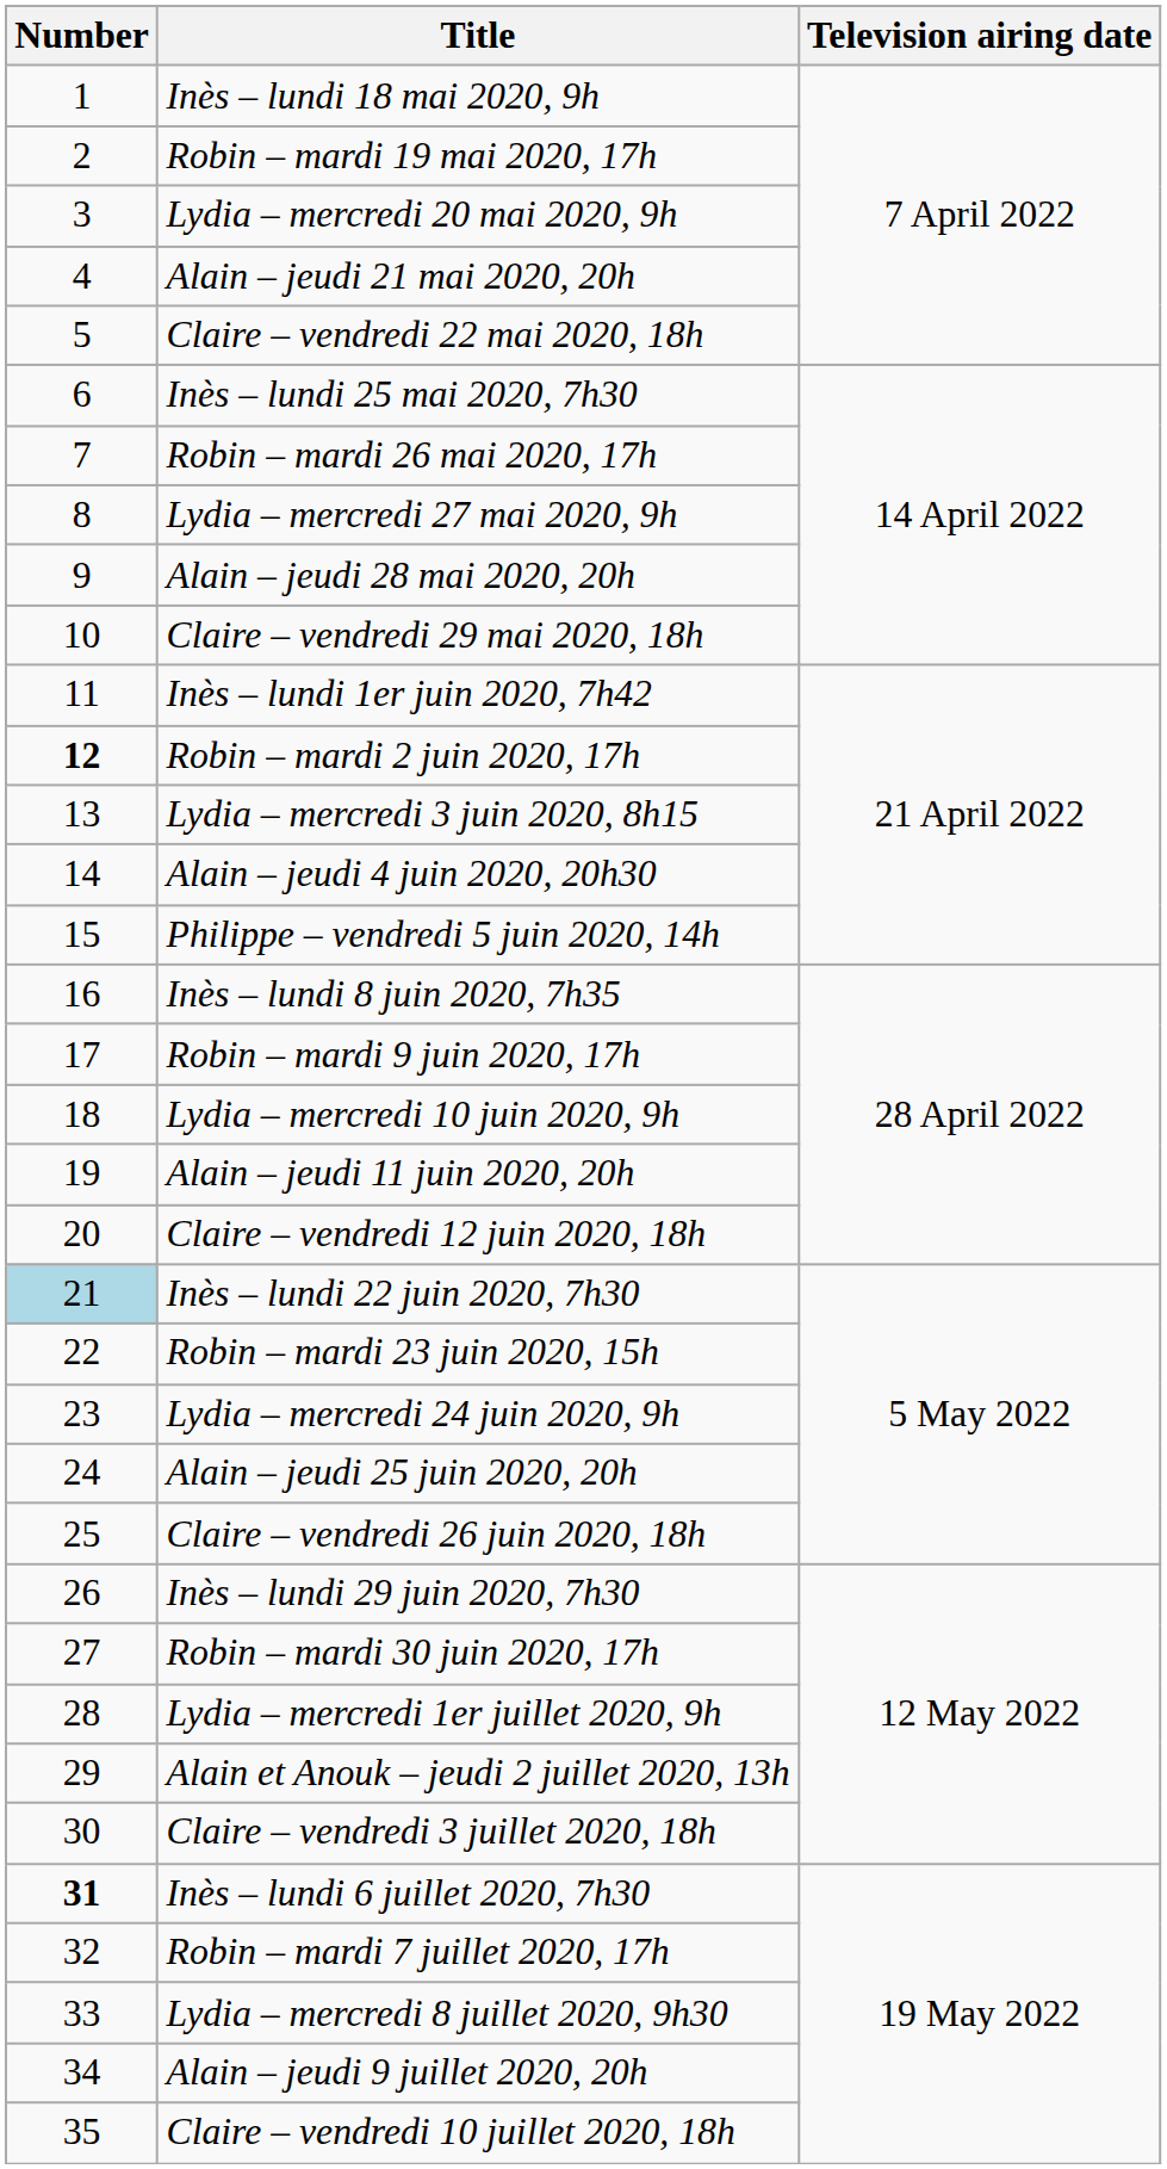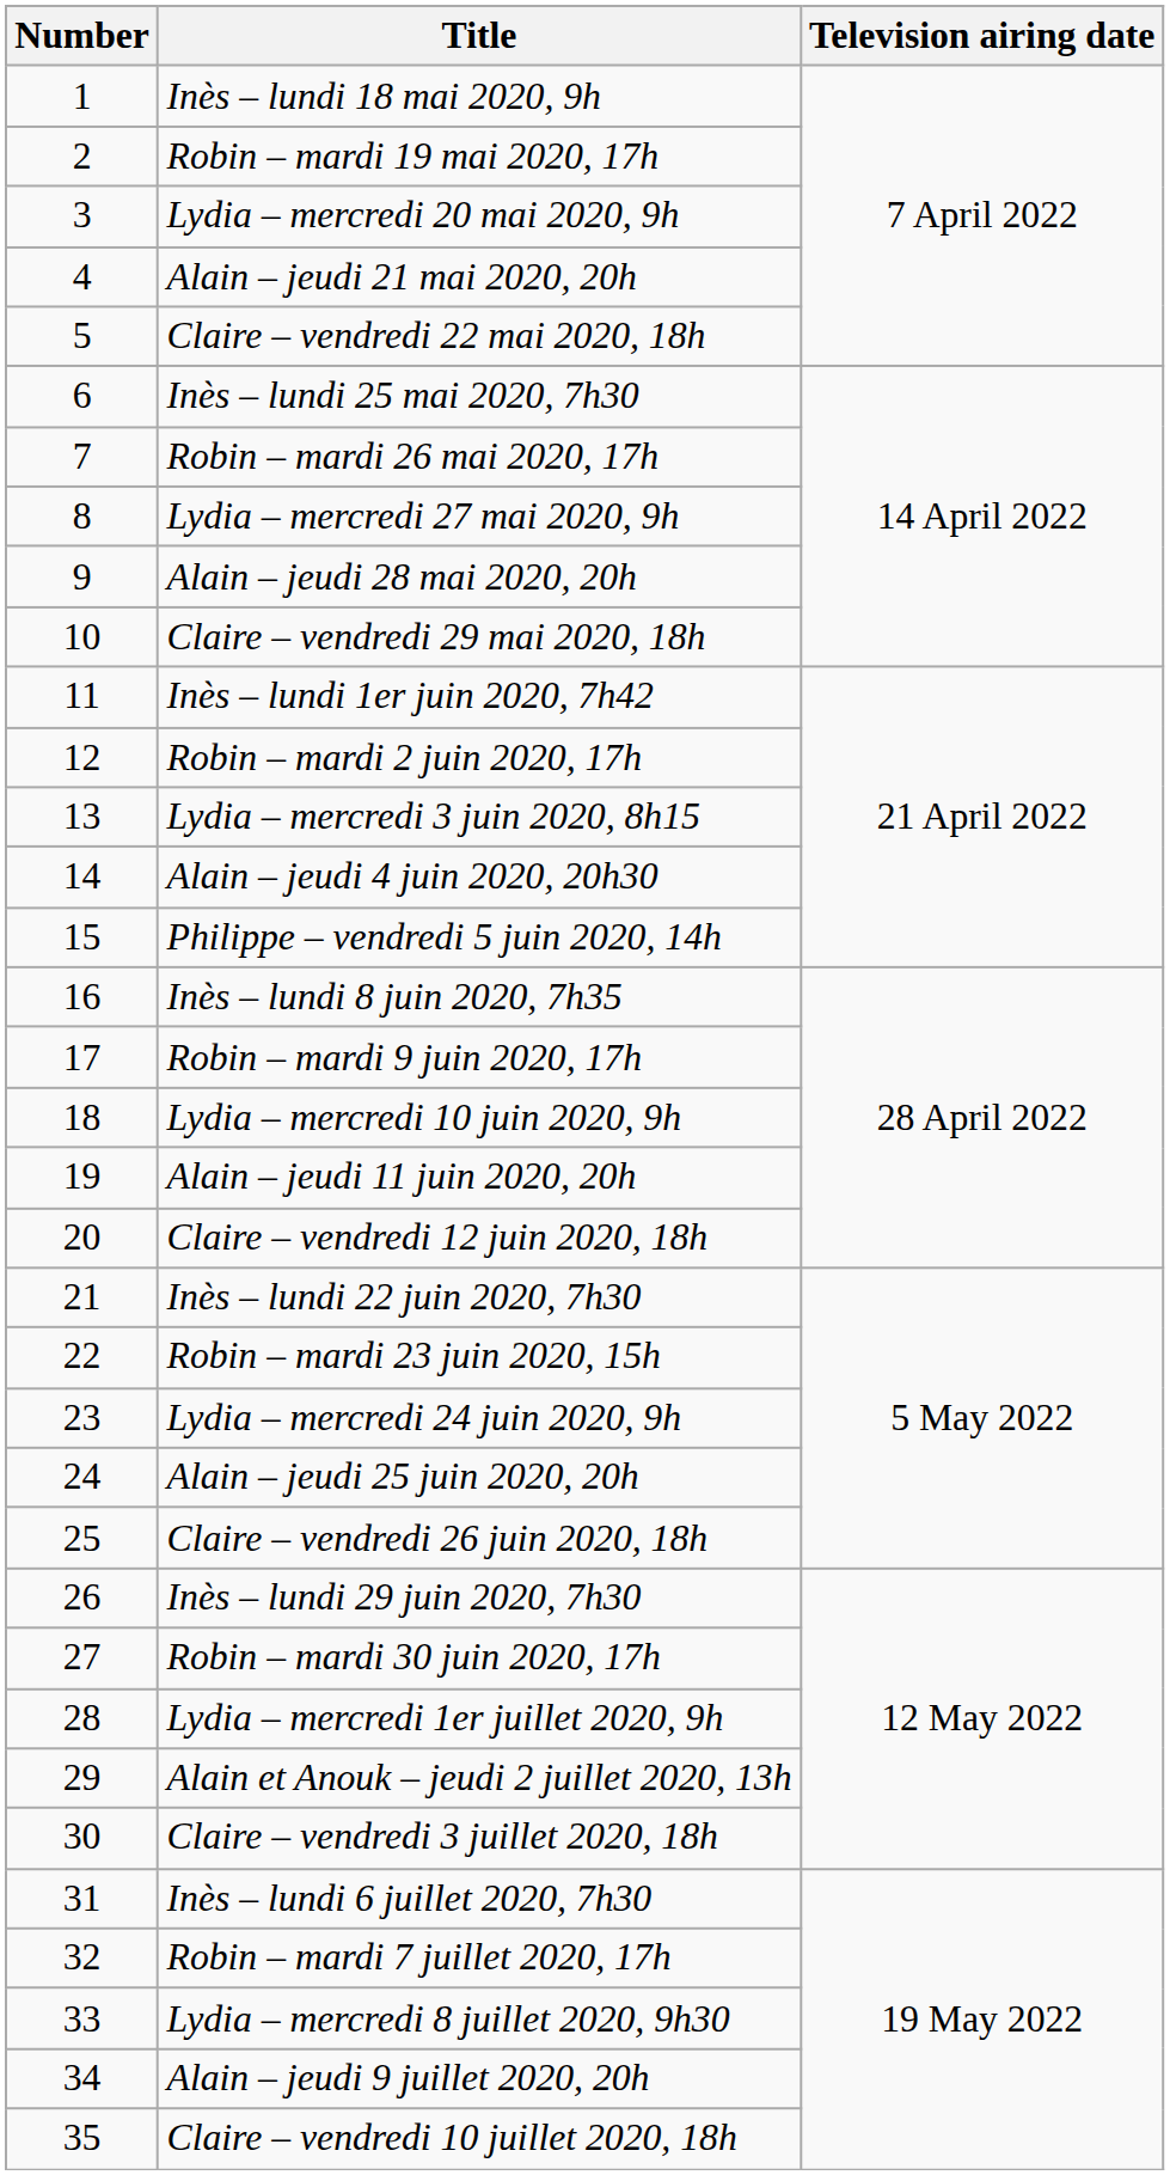Robin – mardi 2 juin 2020, 17h | Number: bold -> normal
Inès – lundi 22 juin 2020, 7h30 | Number: lightblue background -> no background
Inès – lundi 6 juillet 2020, 7h30 | Number: bold -> normal
